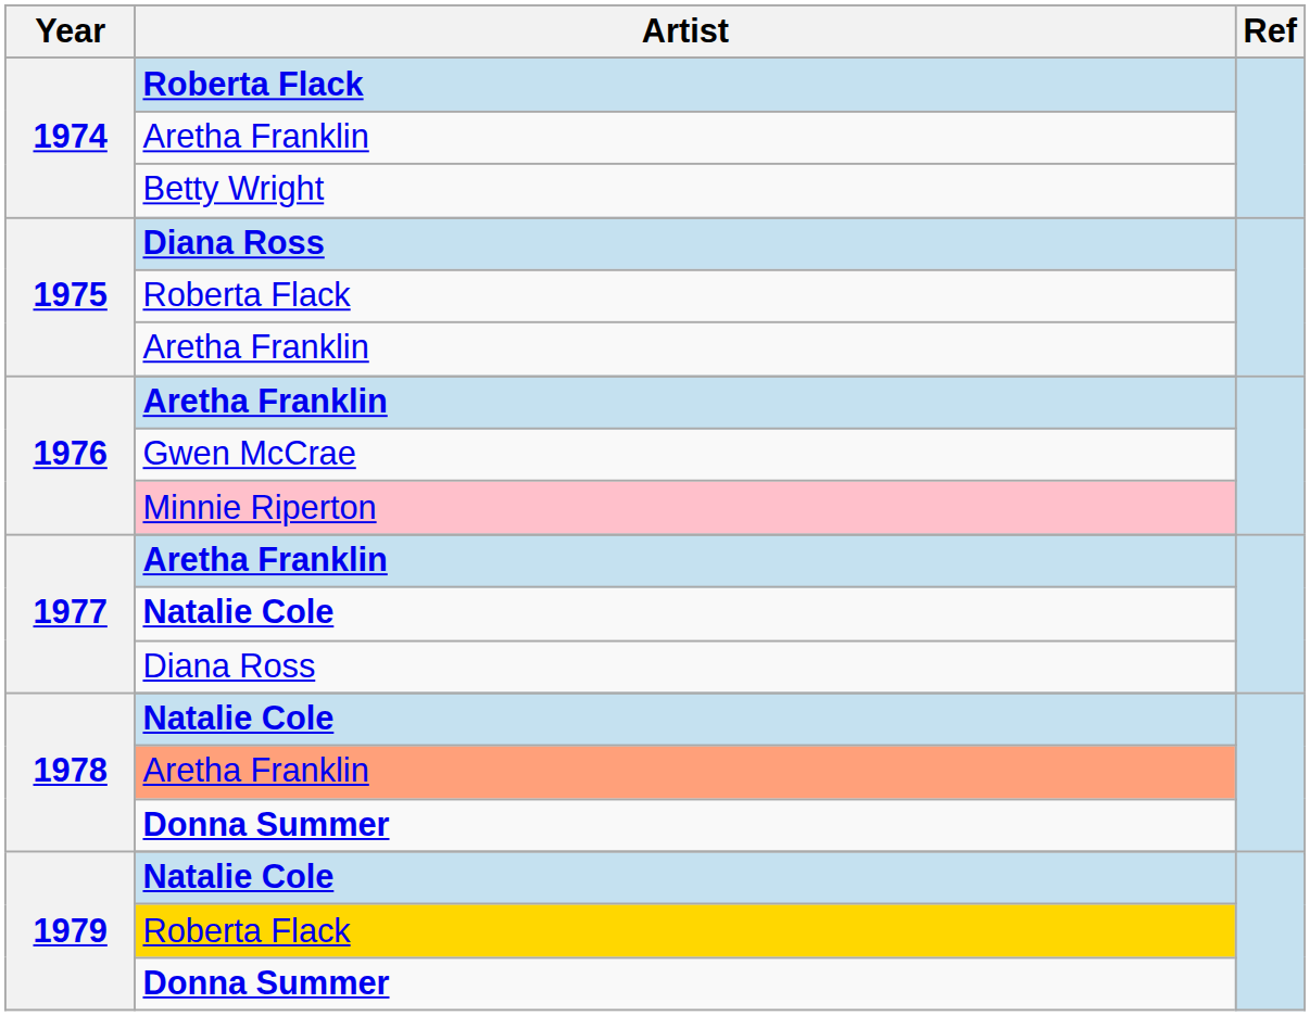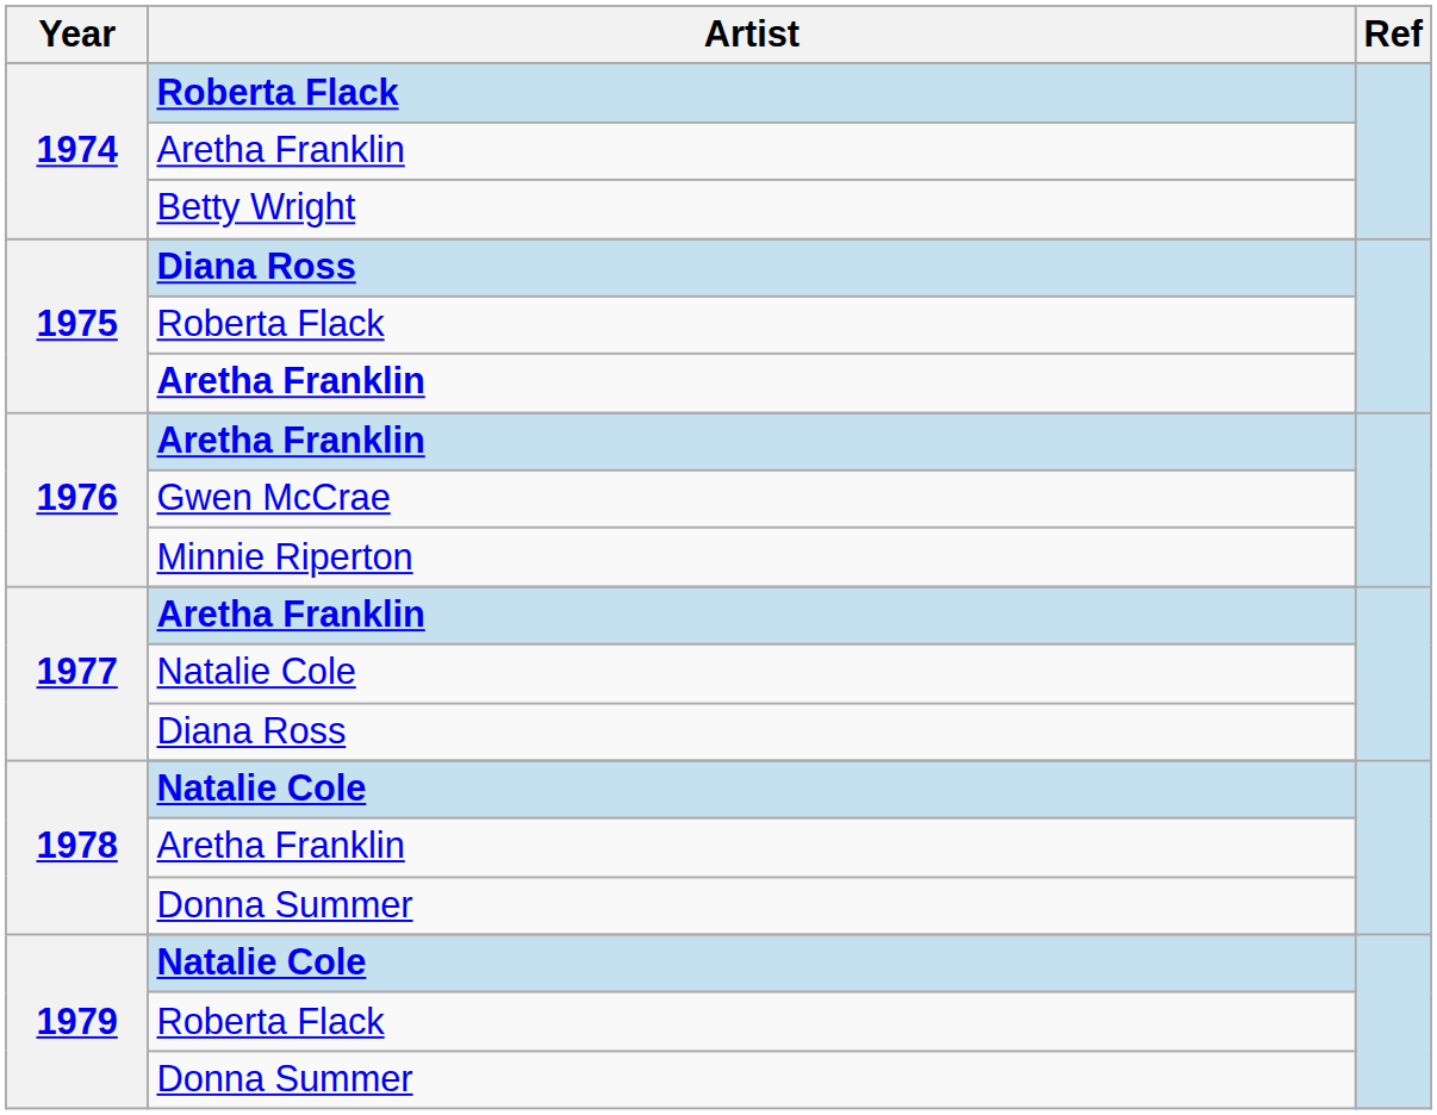1975 / Aretha Franklin | Artist: normal -> bold
Minnie Riperton | Artist: pink background -> no background
1977 / Natalie Cole | Artist: bold -> normal
1978 / Aretha Franklin | Artist: lightsalmon background -> no background
1978 / Donna Summer | Artist: bold -> normal
1979 / Roberta Flack | Artist: gold background -> no background
1979 / Donna Summer | Artist: bold -> normal
